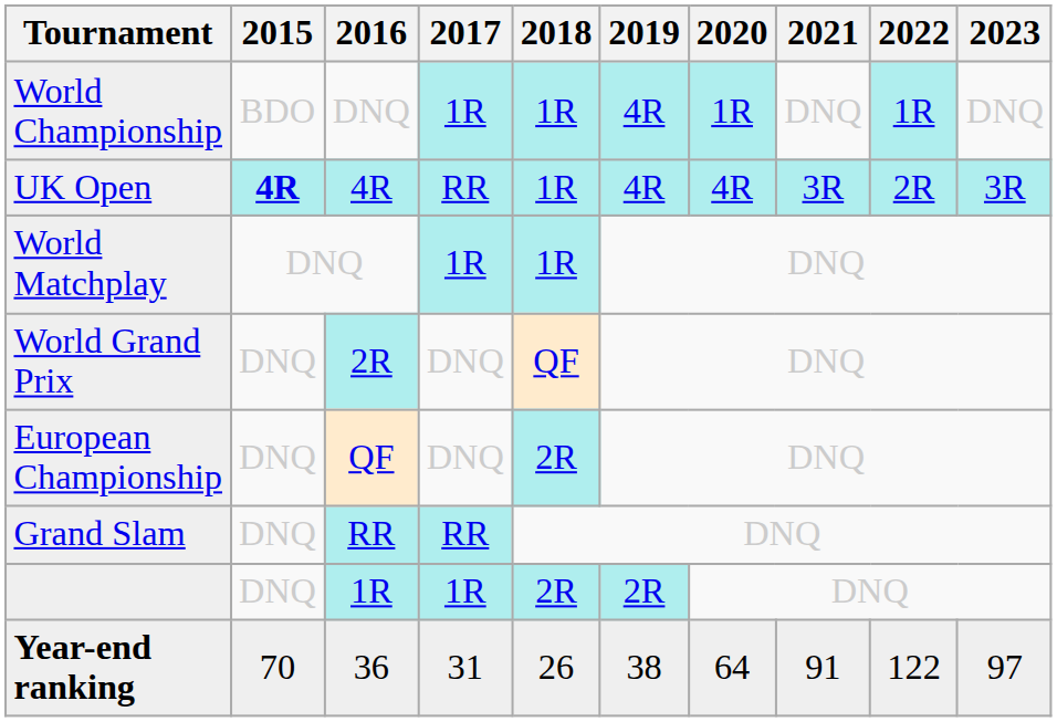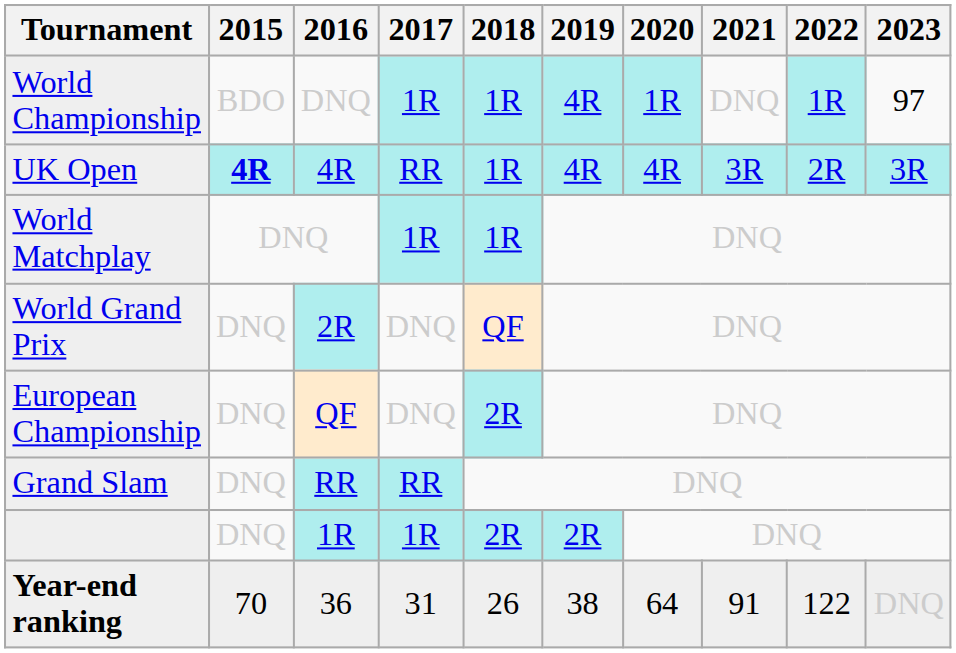World Championship | 2023: DNQ -> 97
Year-end ranking | 2023: 97 -> DNQ
